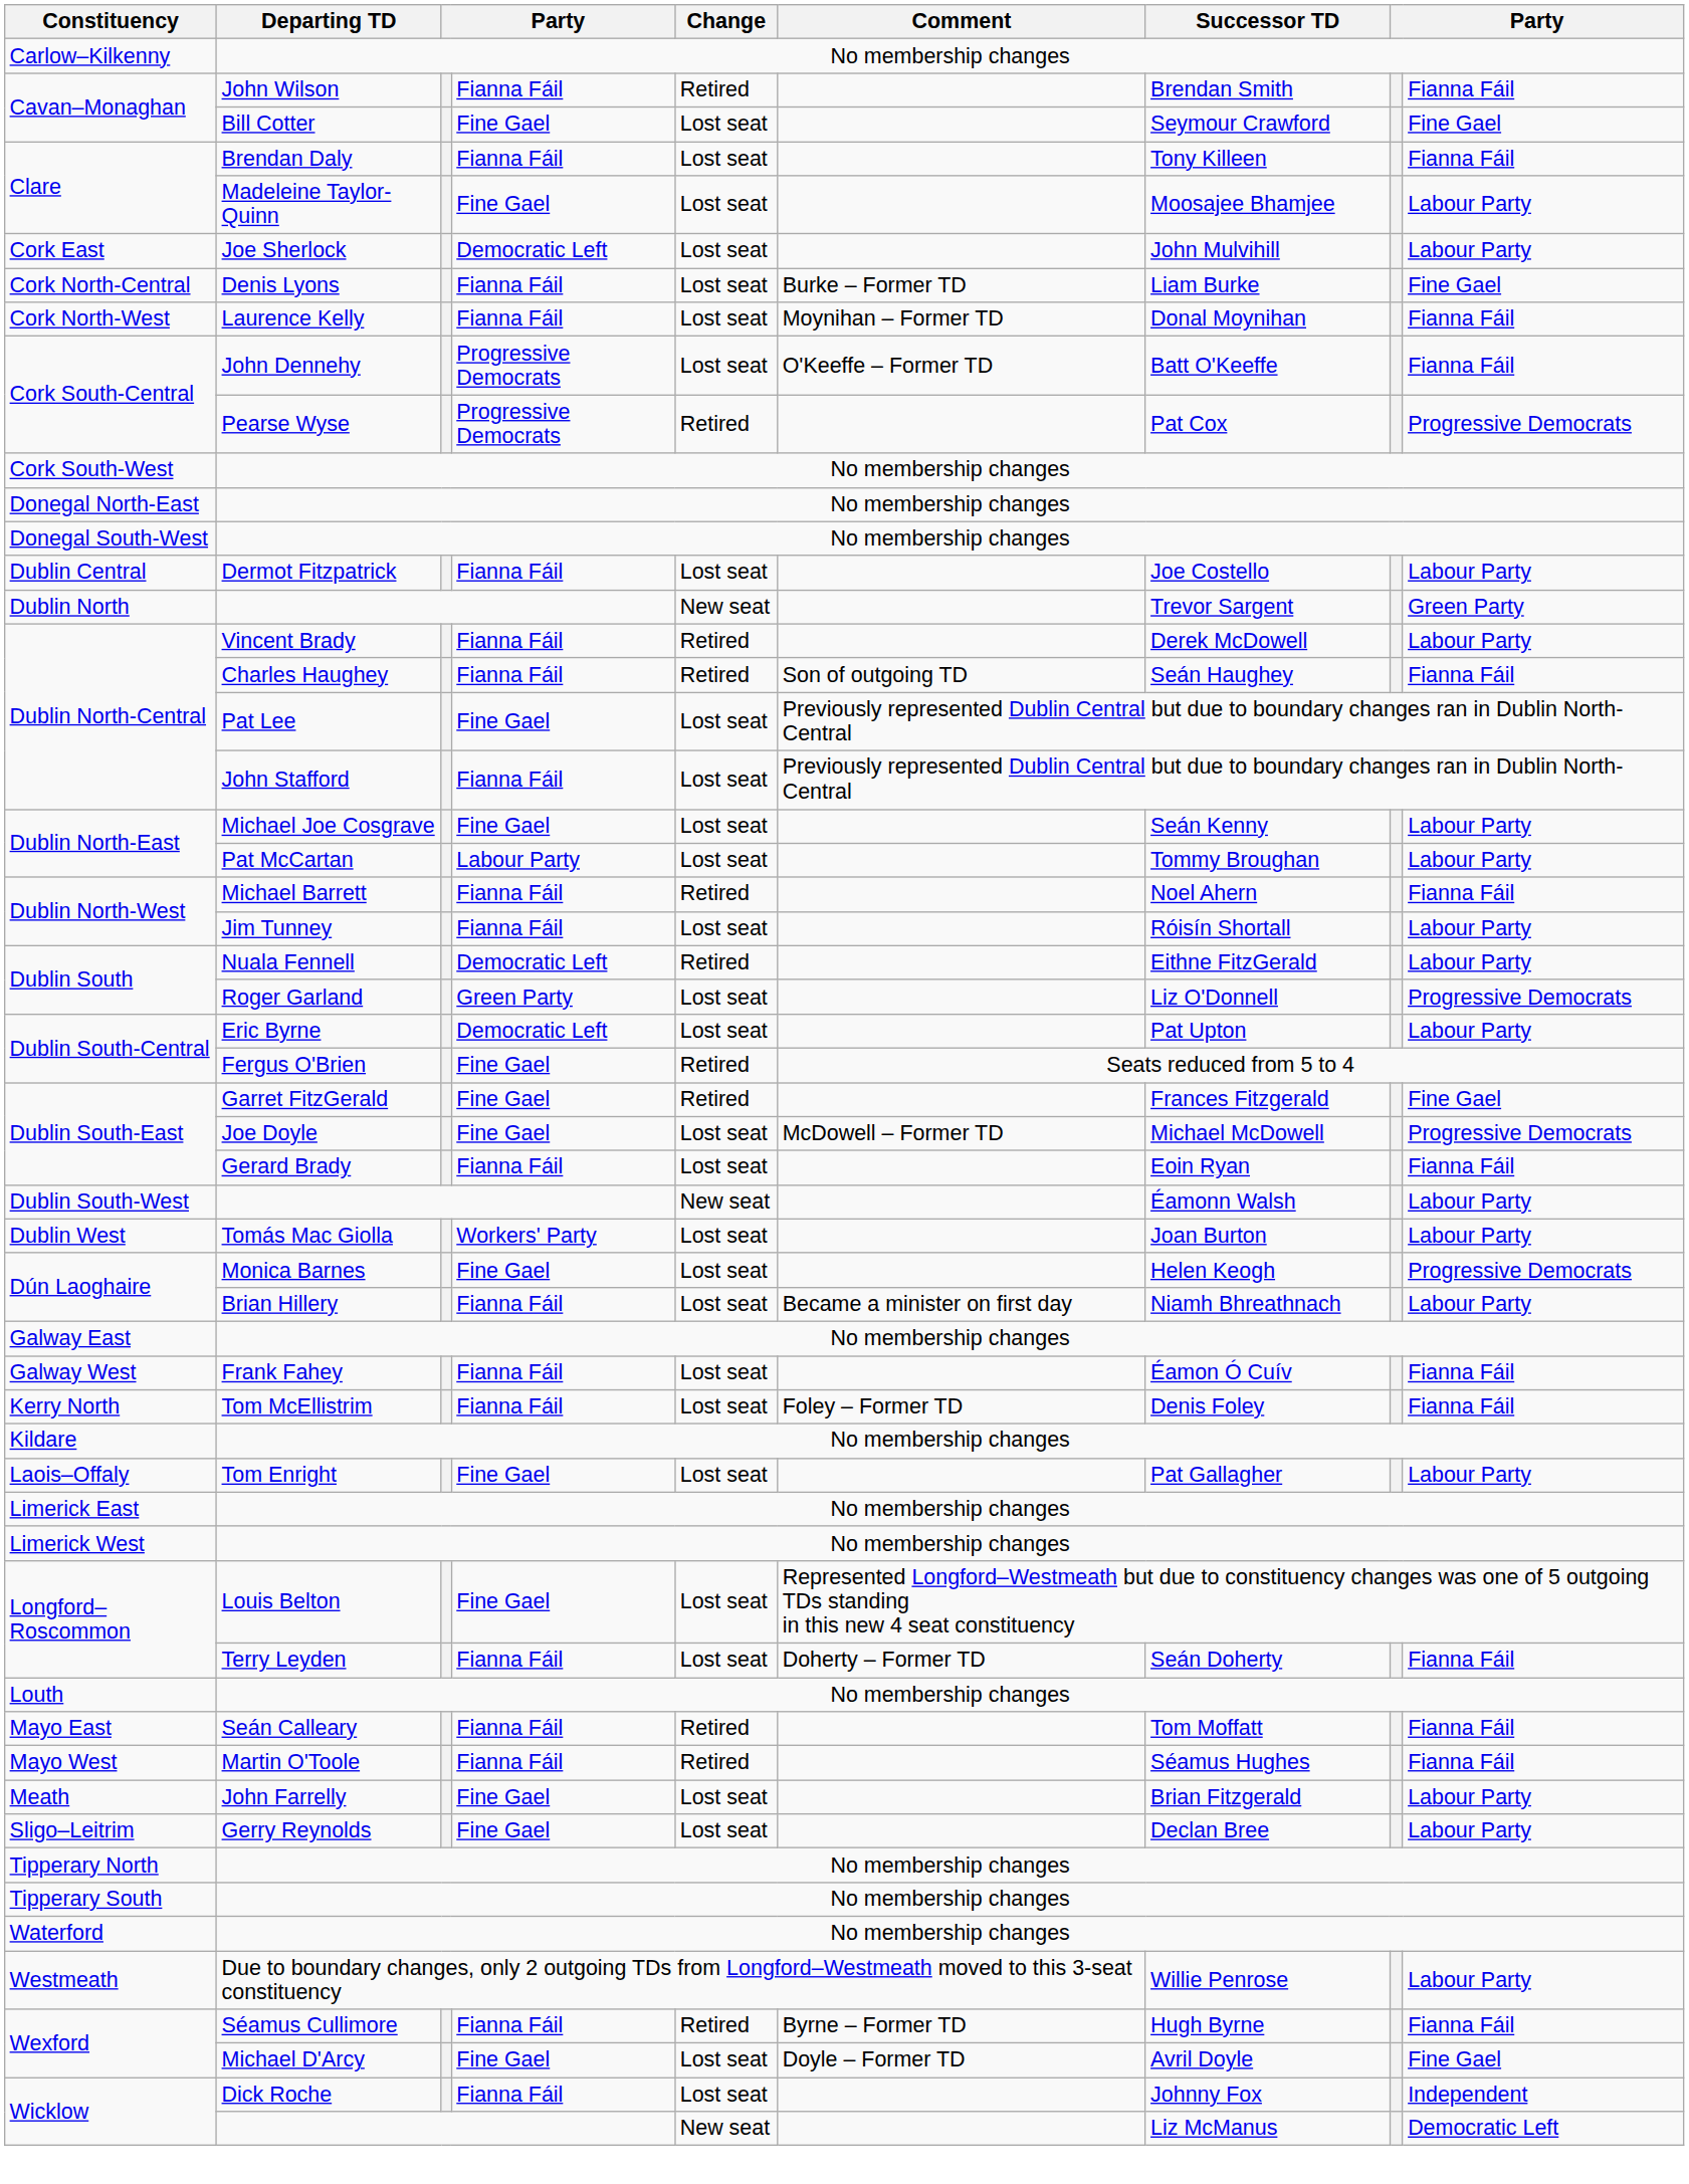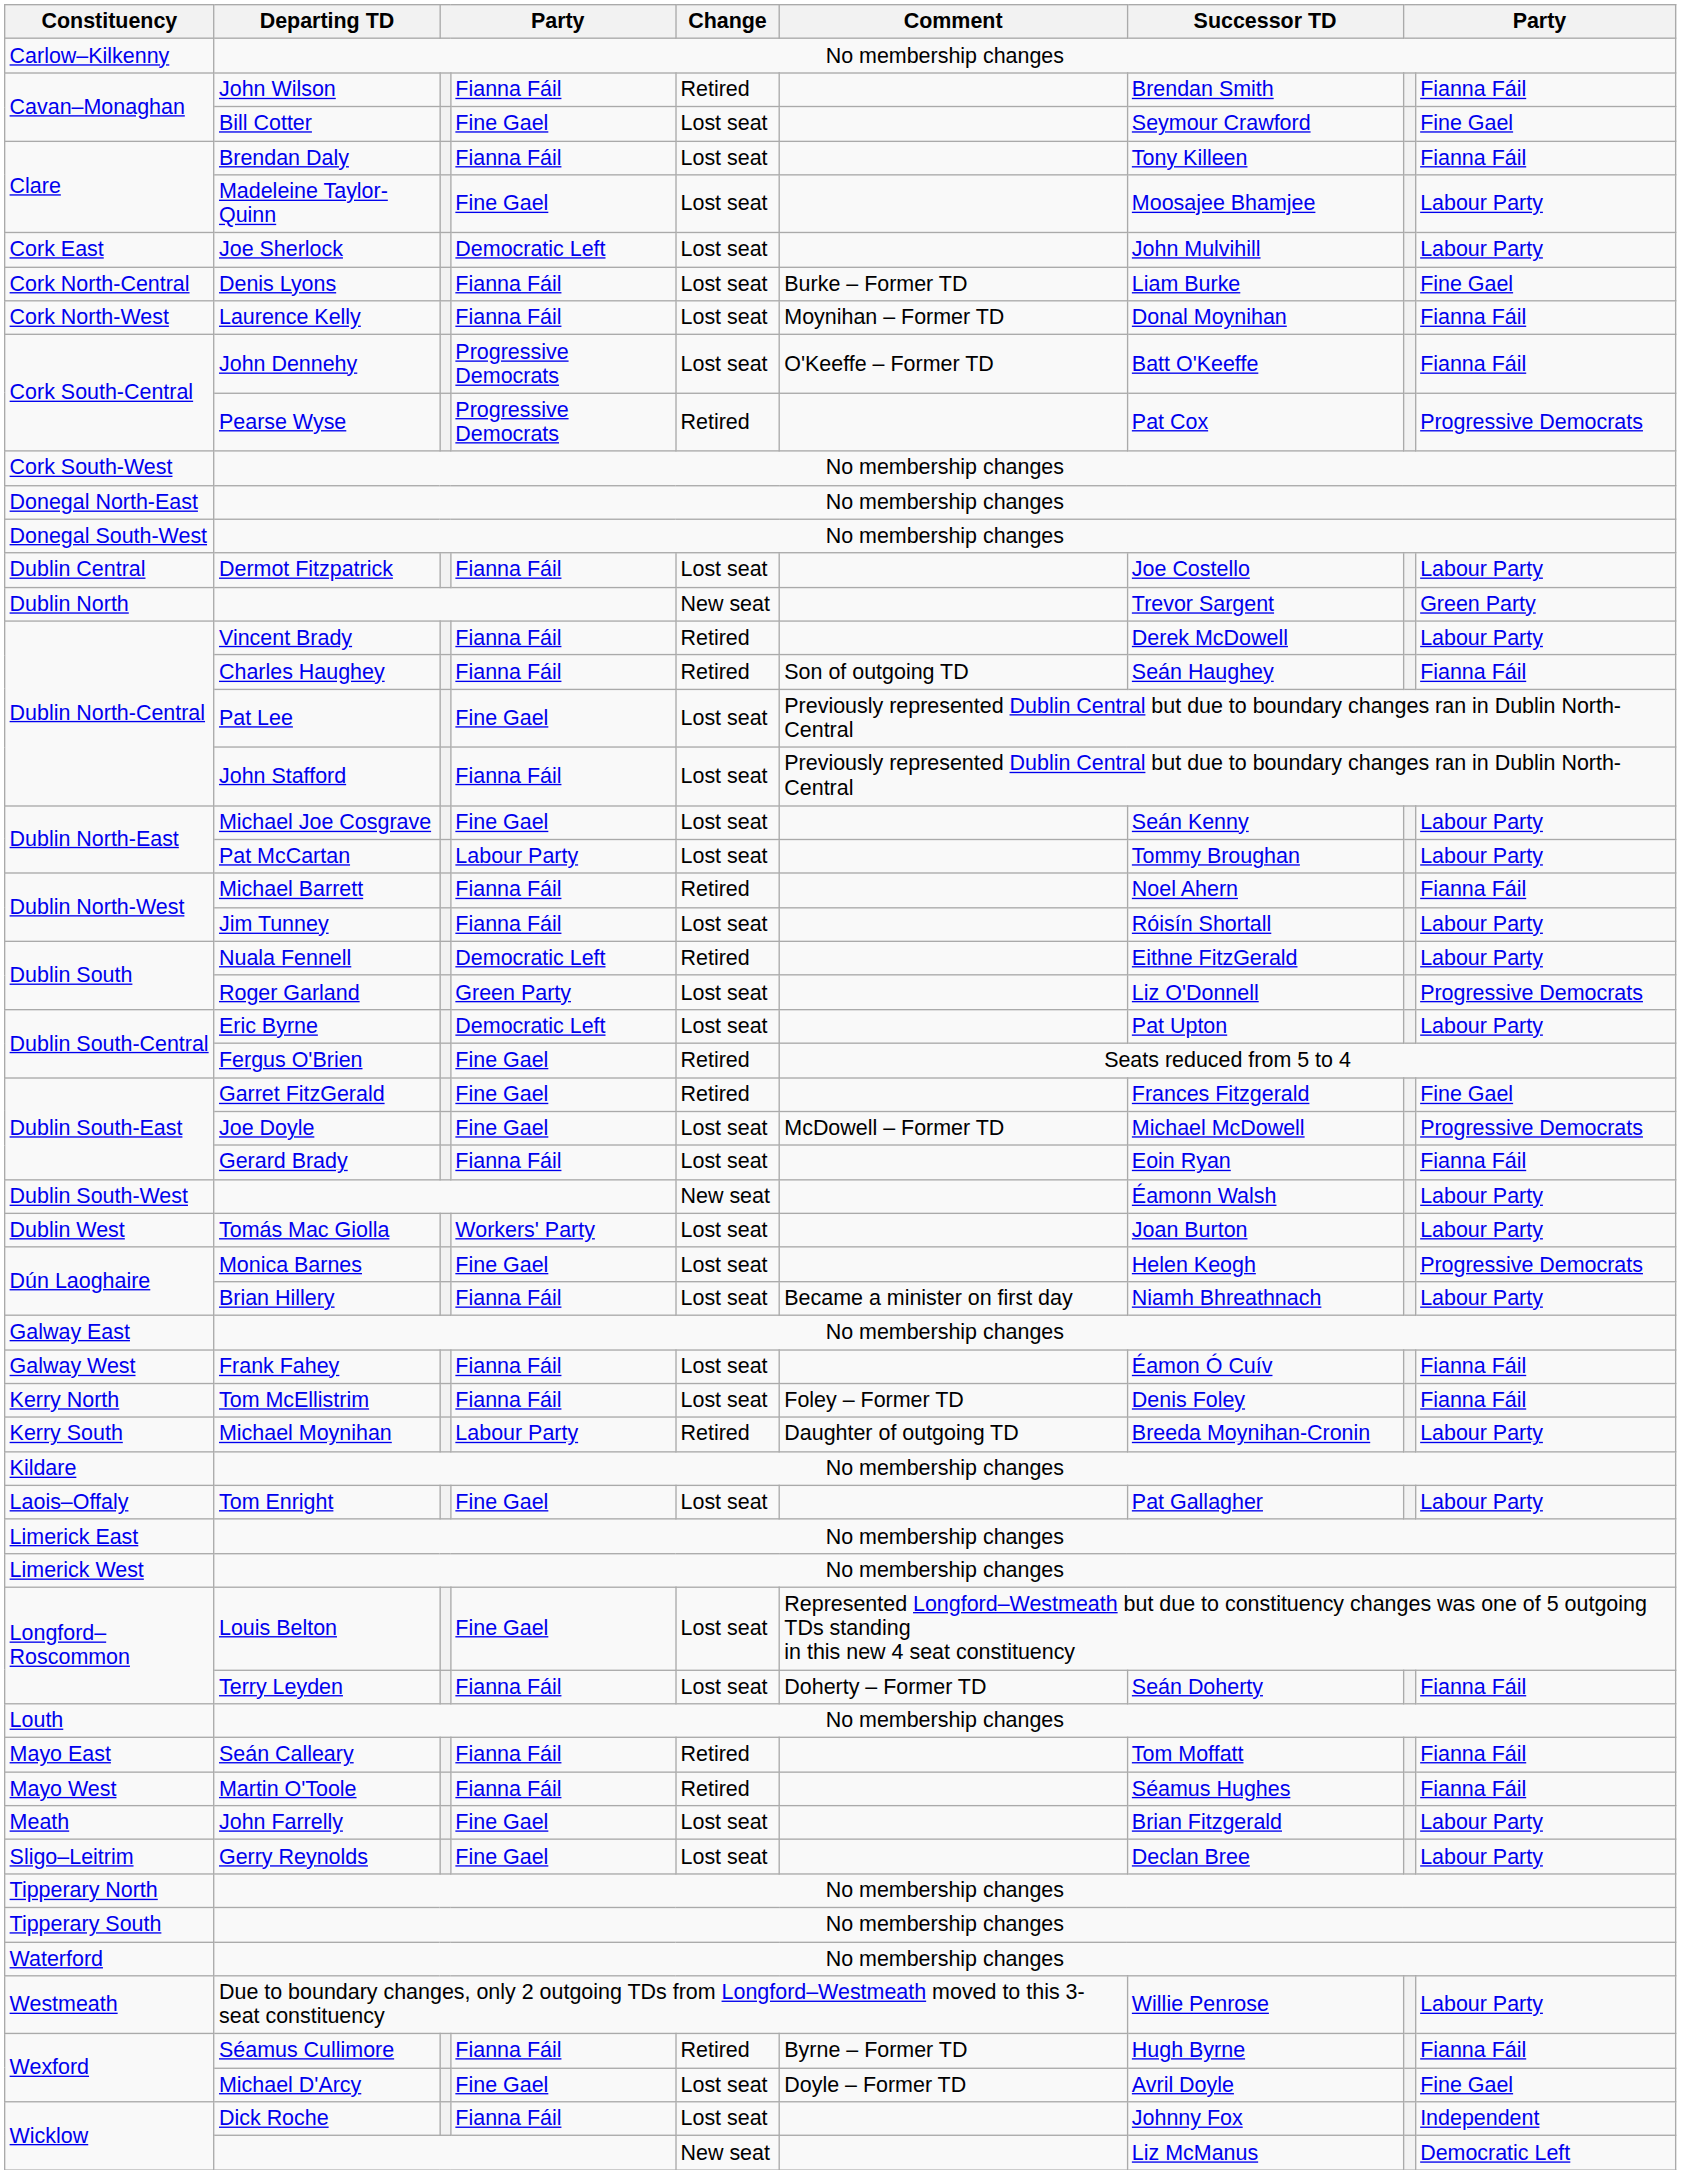+ row: Kerry South | Michael Moynihan | Labour Party | Retired | Daughter of outgoing TD | Breeda Moynihan-Cronin | Labour Party
